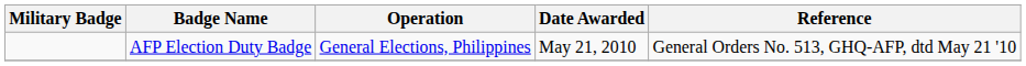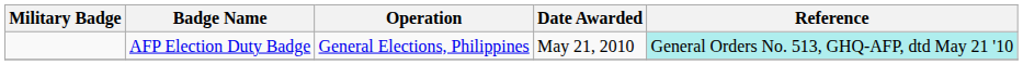AFP Election Duty Badge | Reference: no background -> paleturquoise background
